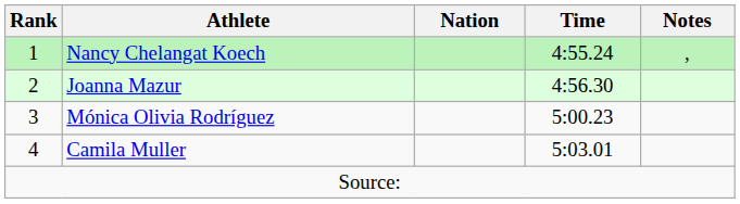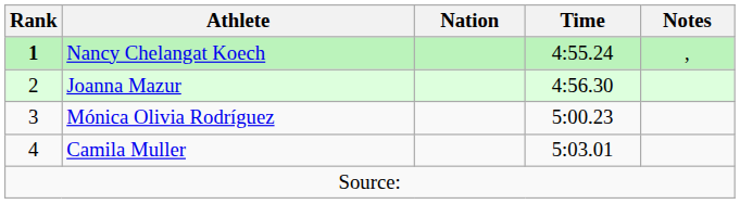Nancy Chelangat Koech | Rank: normal -> bold
